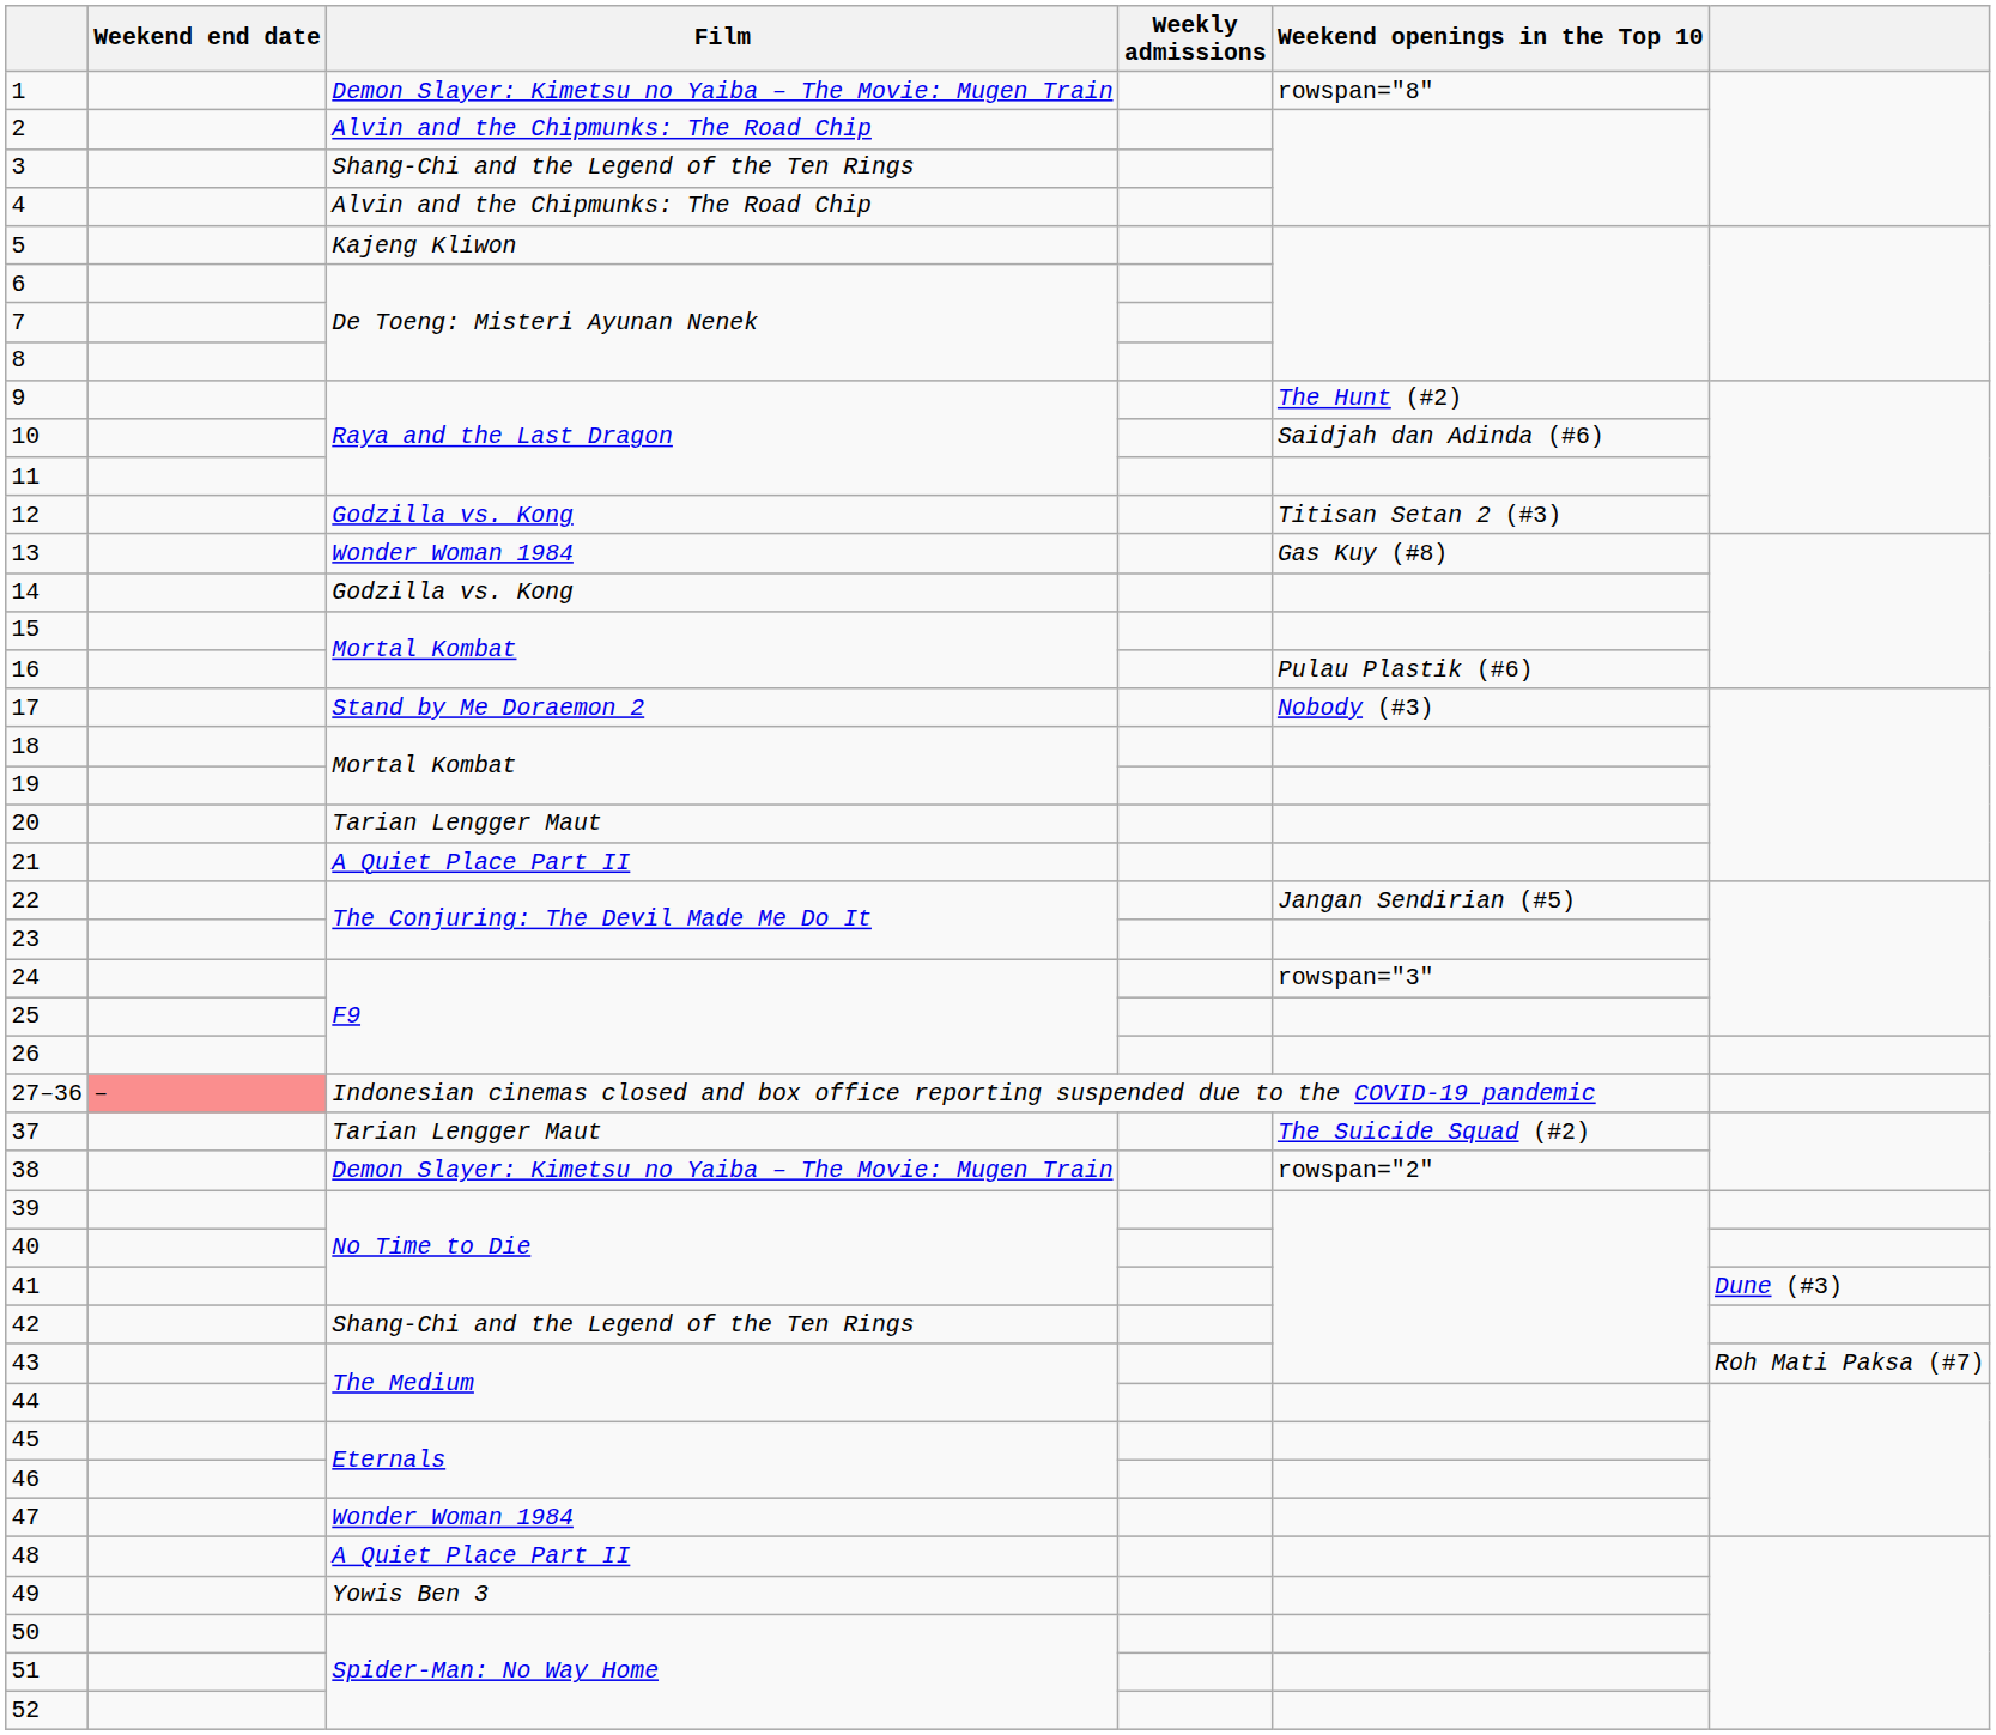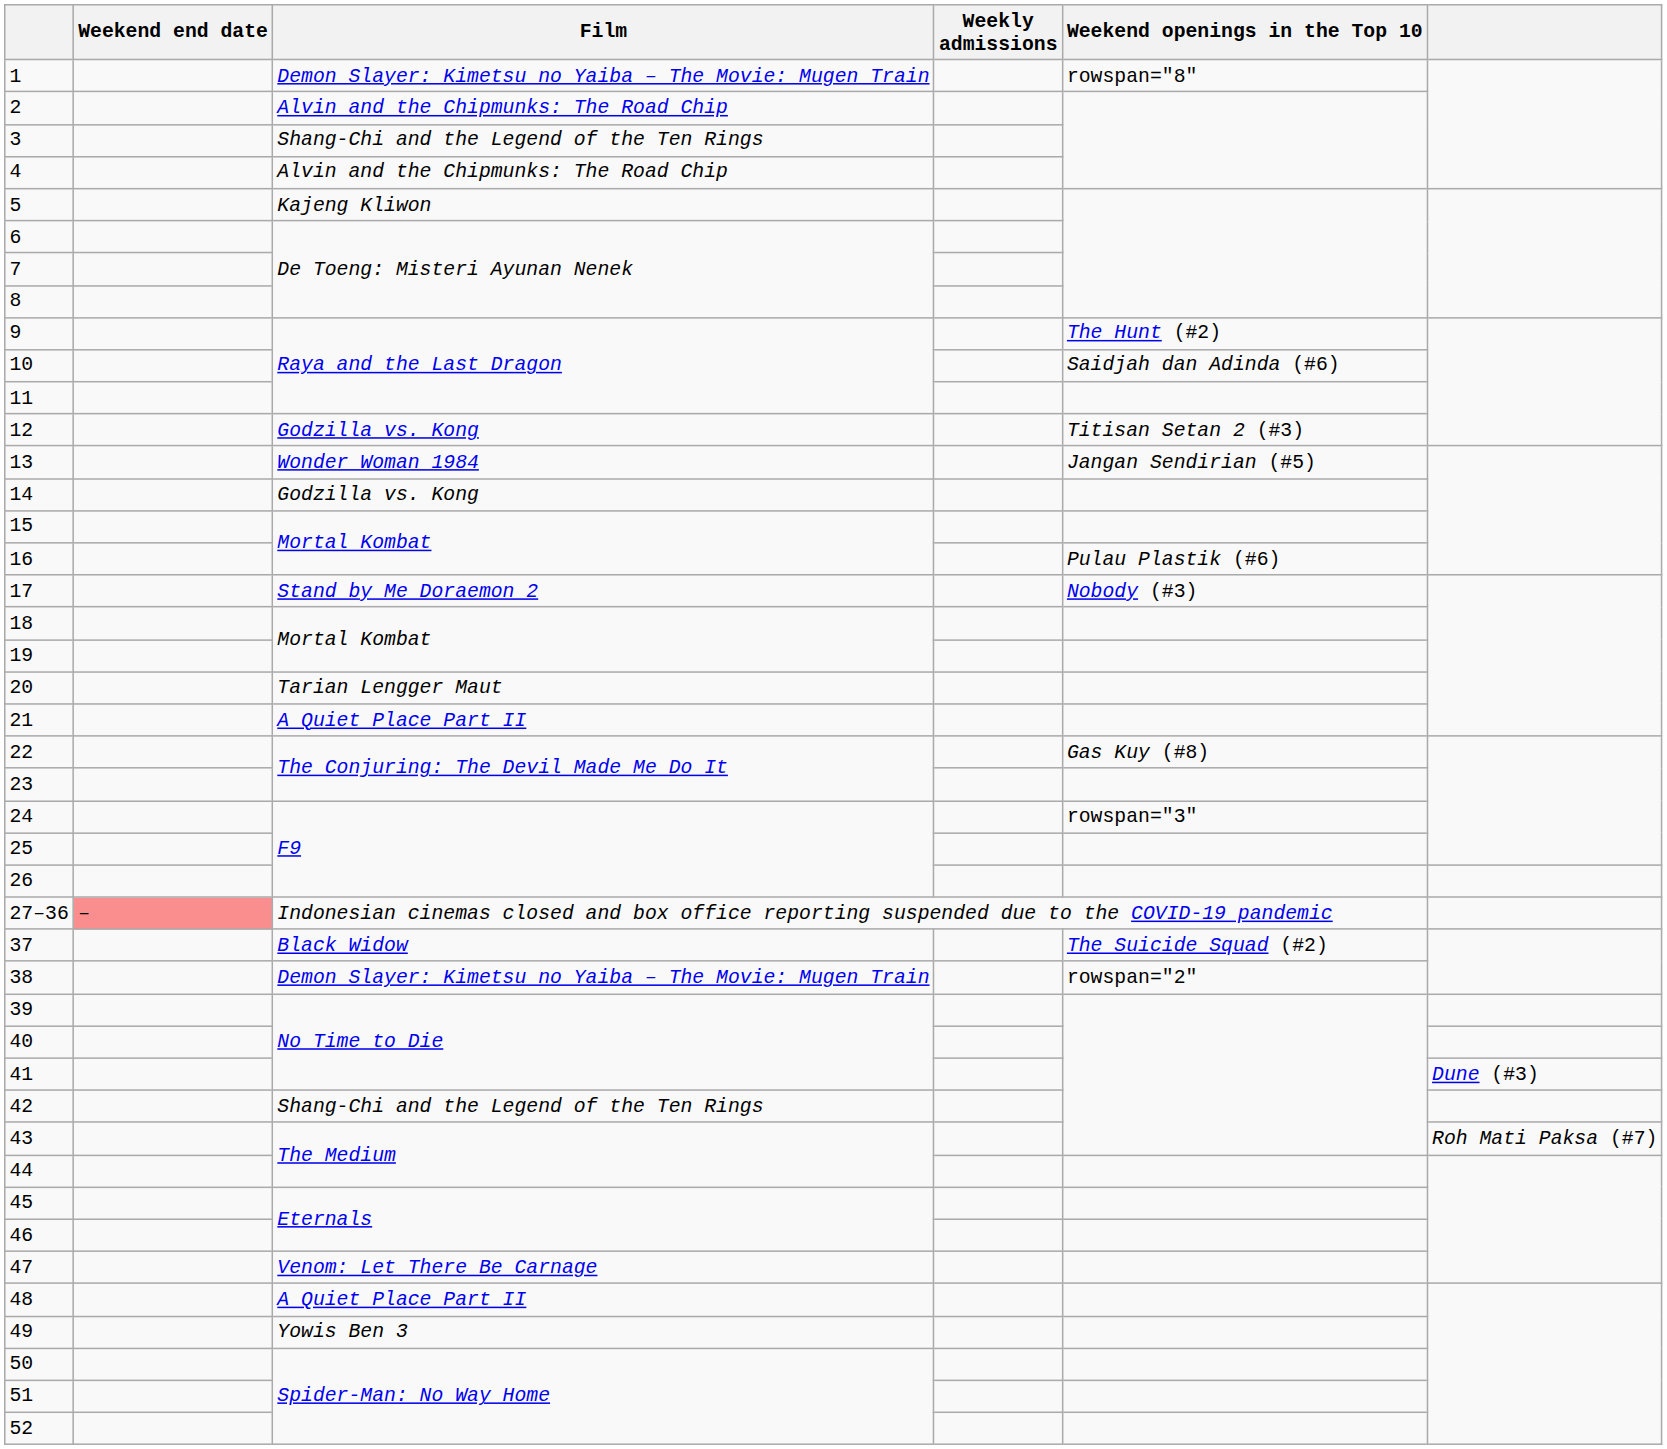13 | Weekend openings in the Top 10: Gas Kuy (#8) -> Jangan Sendirian (#5)
22 | Weekend openings in the Top 10: Jangan Sendirian (#5) -> Gas Kuy (#8)
37 | Film: Tarian Lengger Maut -> Black Widow
47 | Film: Wonder Woman 1984 -> Venom: Let There Be Carnage
